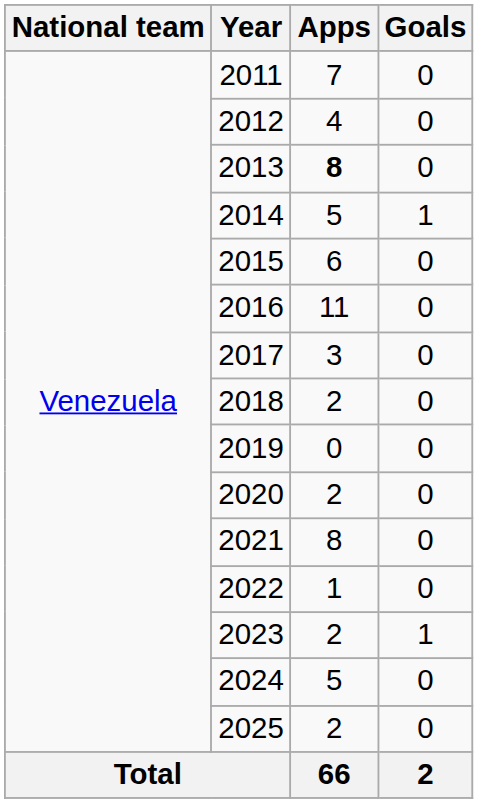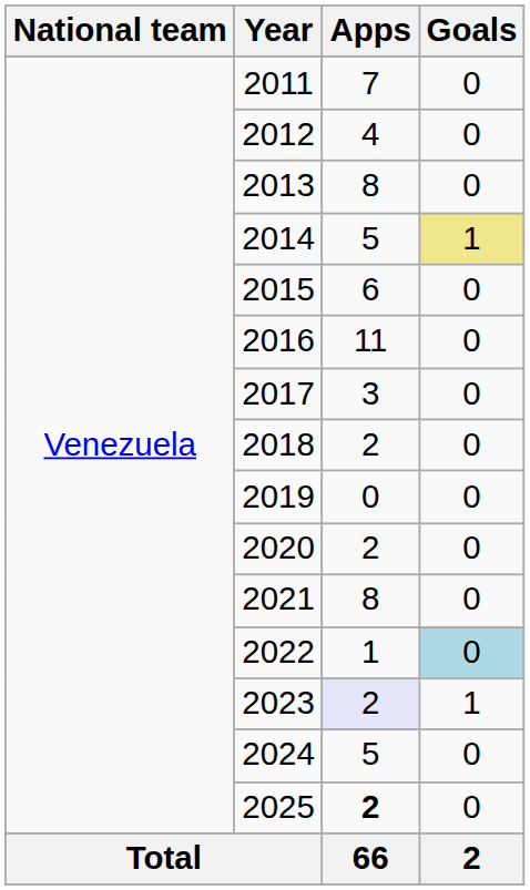2013 | Apps: bold -> normal
2014 | Goals: no background -> khaki background
2022 | Goals: no background -> lightblue background
2023 | Apps: no background -> lavender background
2025 | Apps: normal -> bold
